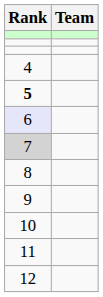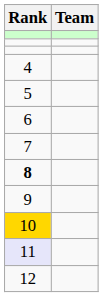row 6 | Rank: bold -> normal
row 7 | Rank: lavender background -> no background
row 8 | Rank: lightgrey background -> no background
row 9 | Rank: normal -> bold
row 11 | Rank: no background -> gold background
row 12 | Rank: no background -> lavender background
